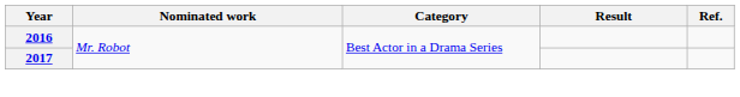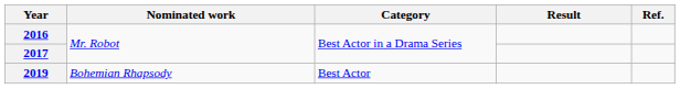+ row: 2019 | Bohemian Rhapsody | Best Actor
